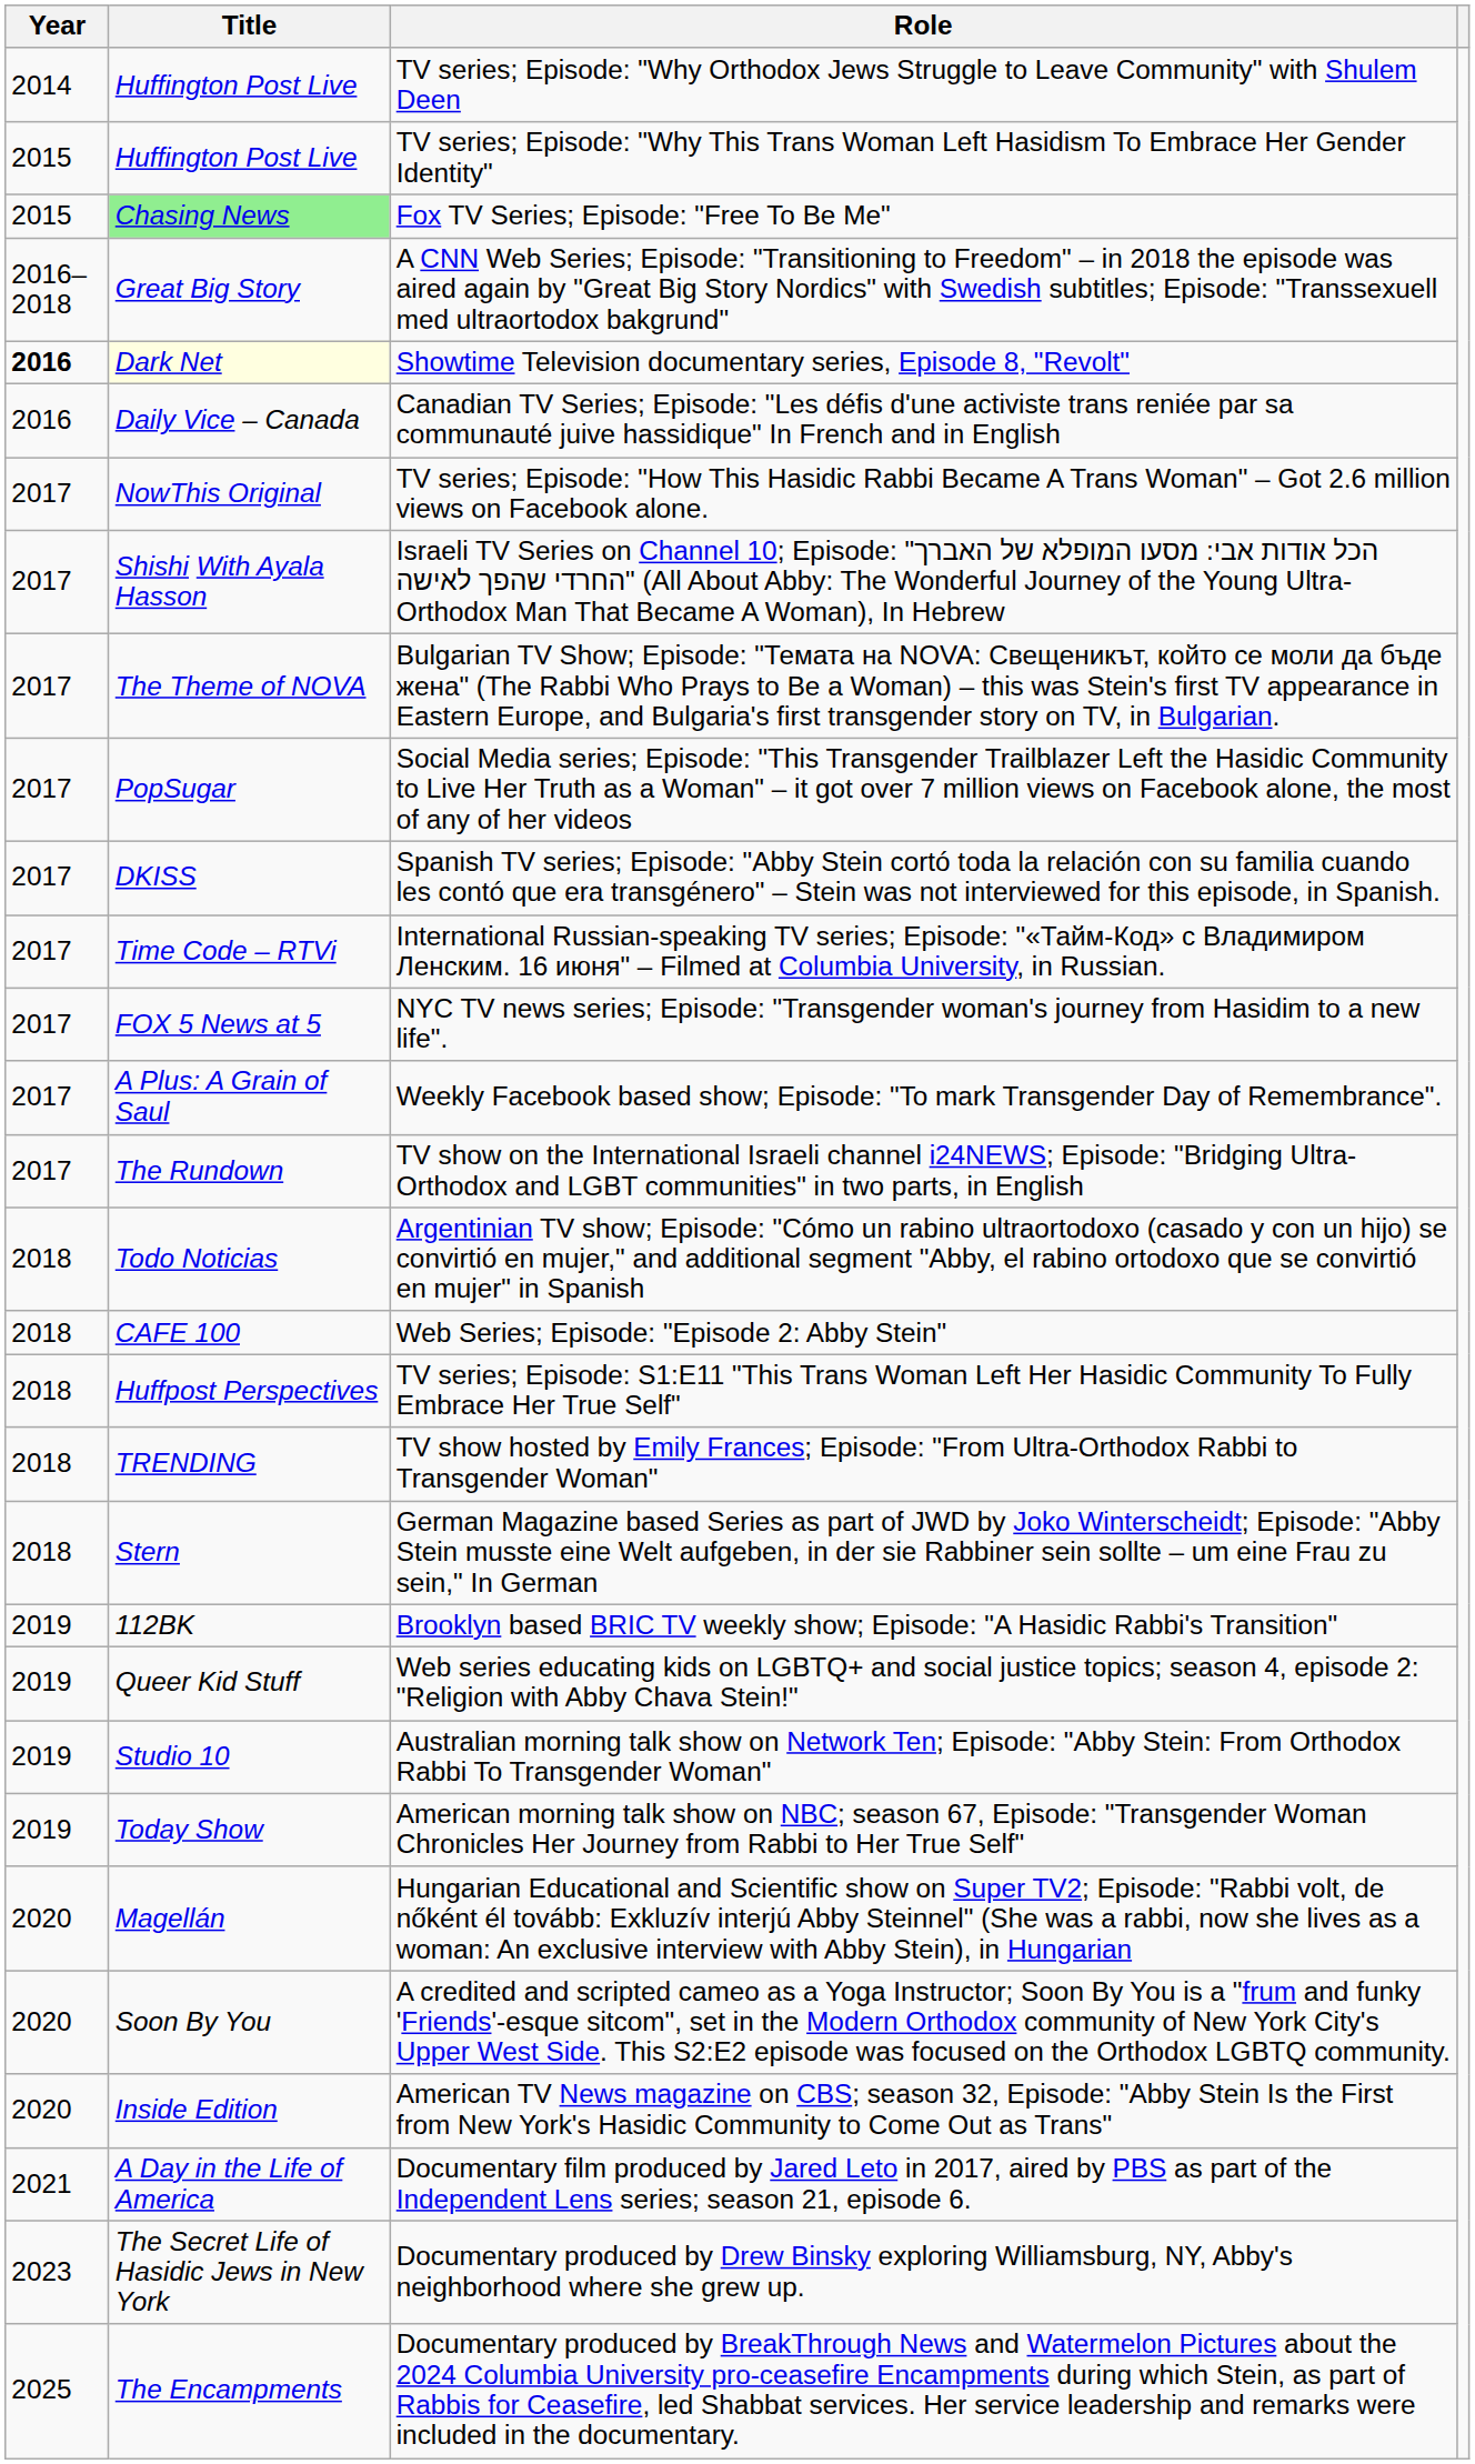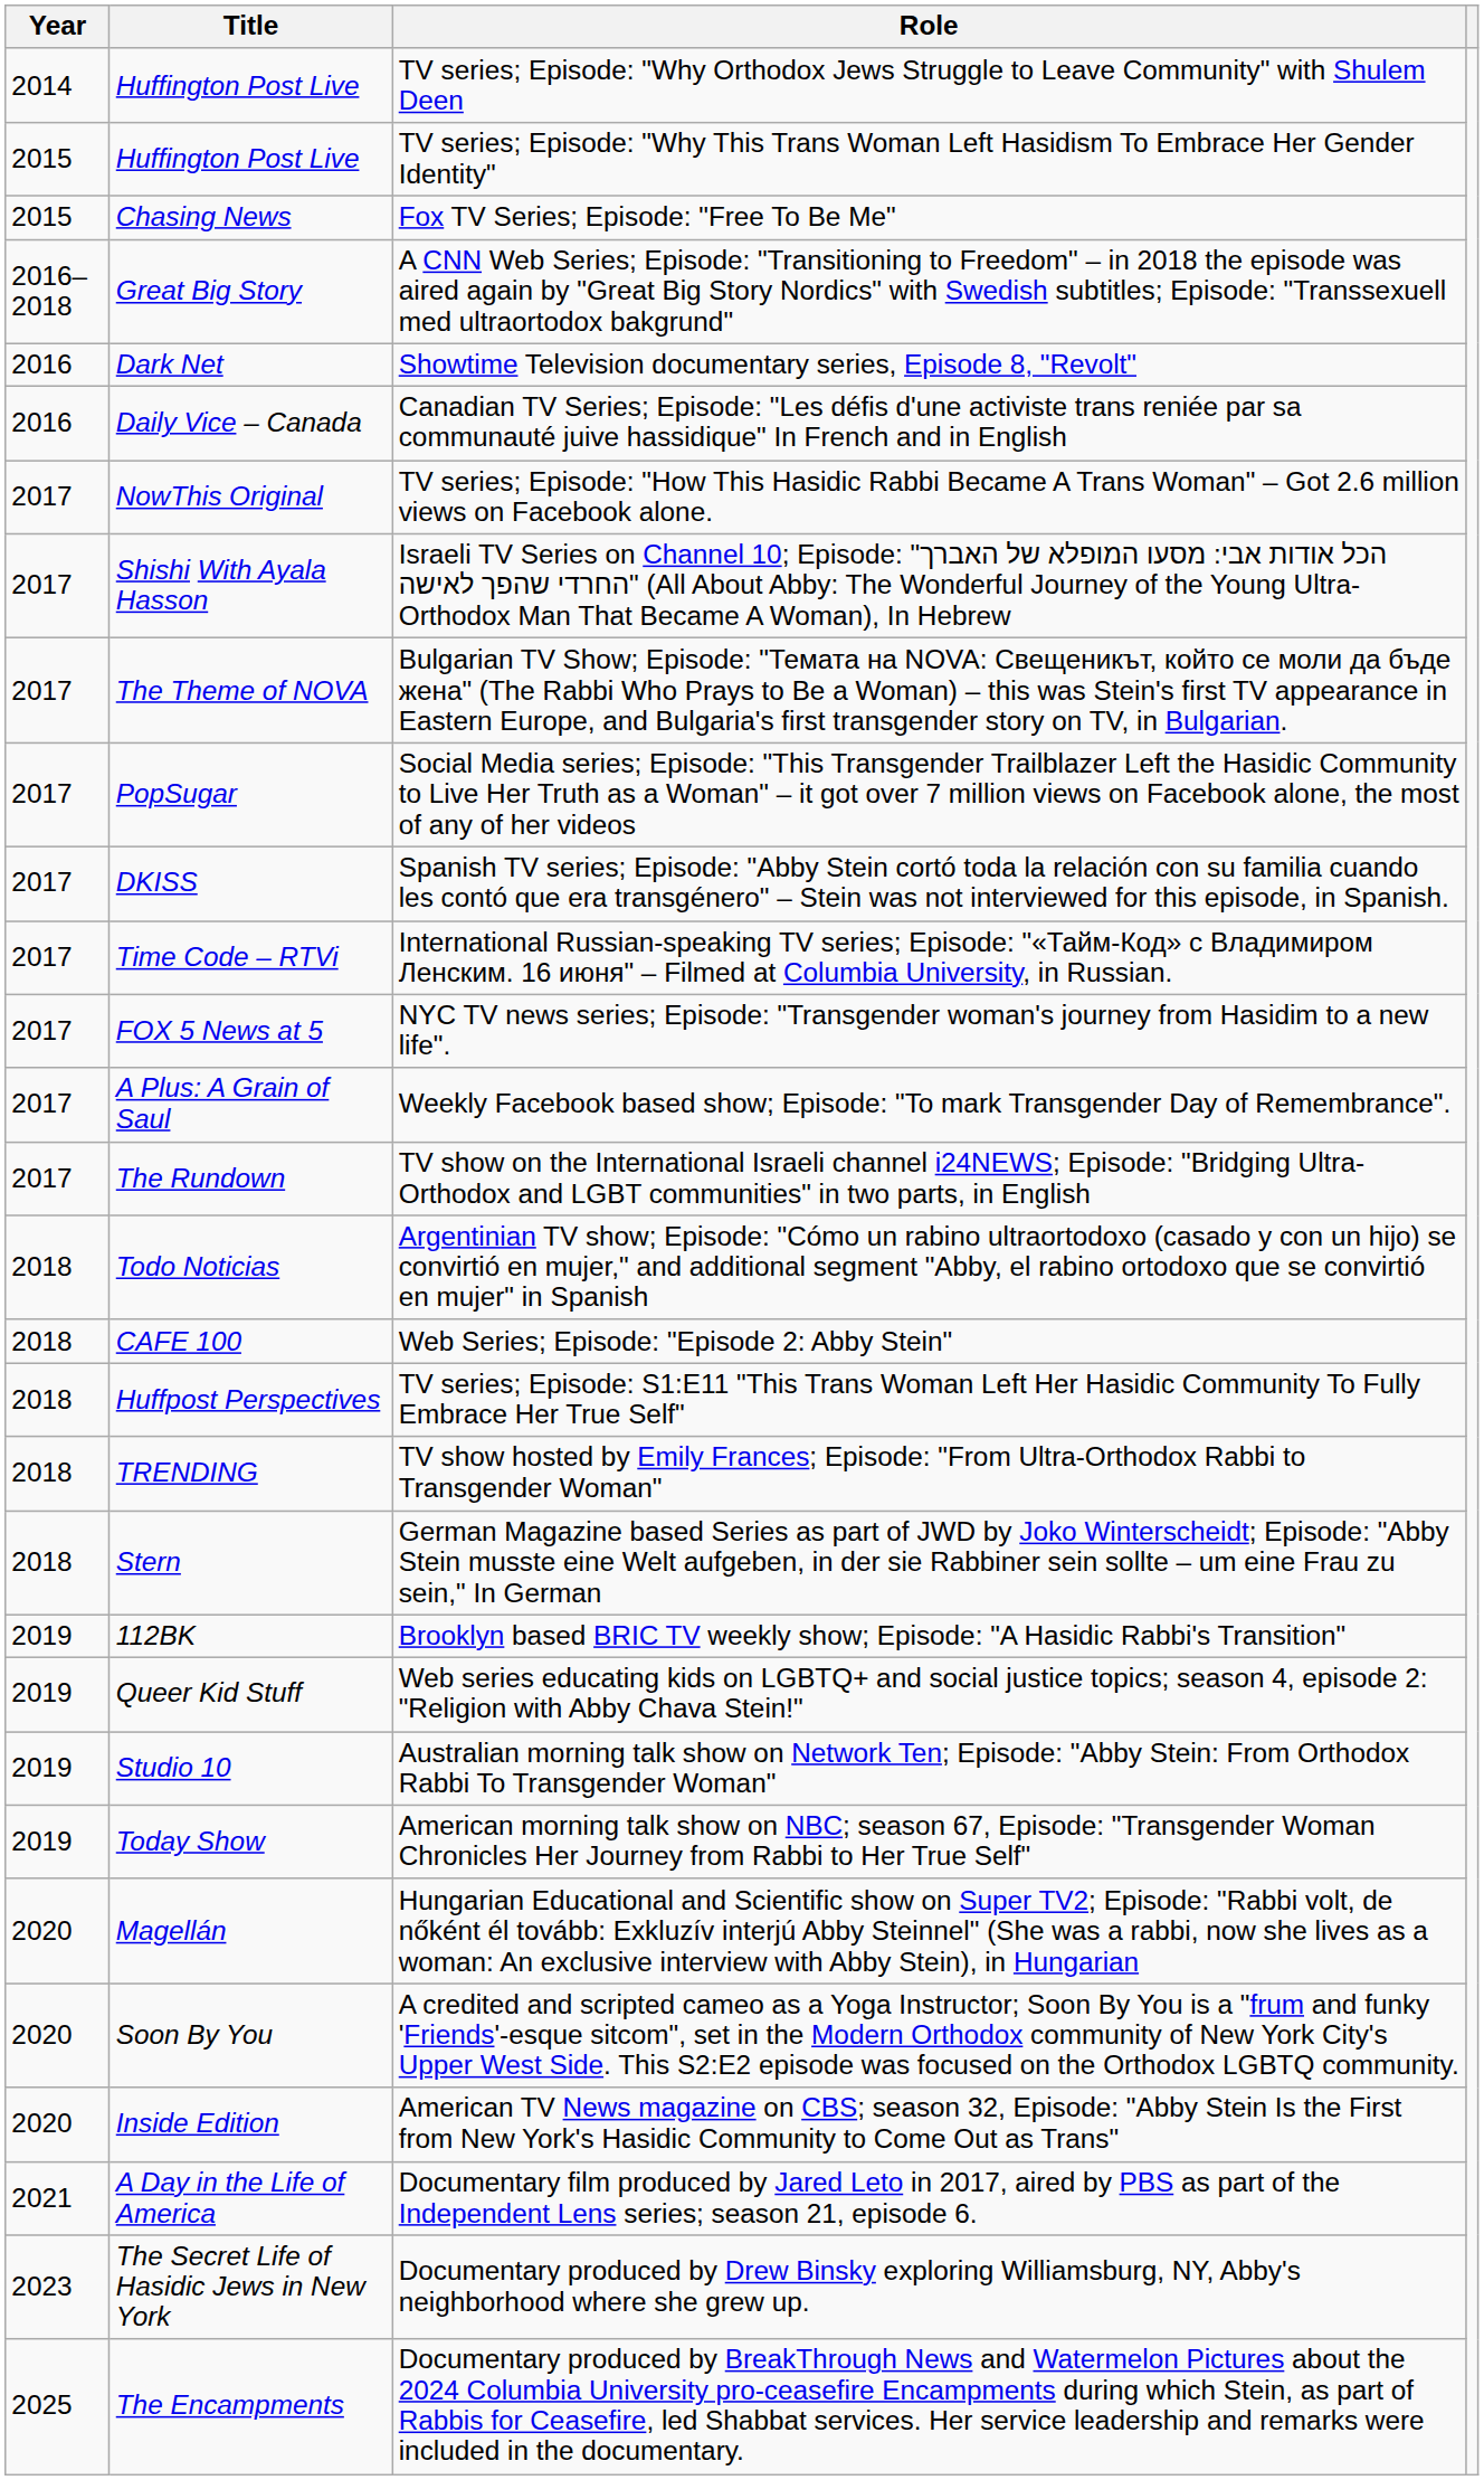Fox TV Series; Episode: "Free To Be Me" | Title: lightgreen background -> no background
Showtime Television documentary series, Episode 8, "Revolt" | Year: bold -> normal
Showtime Television documentary series, Episode 8, "Revolt" | Title: lightyellow background -> no background
